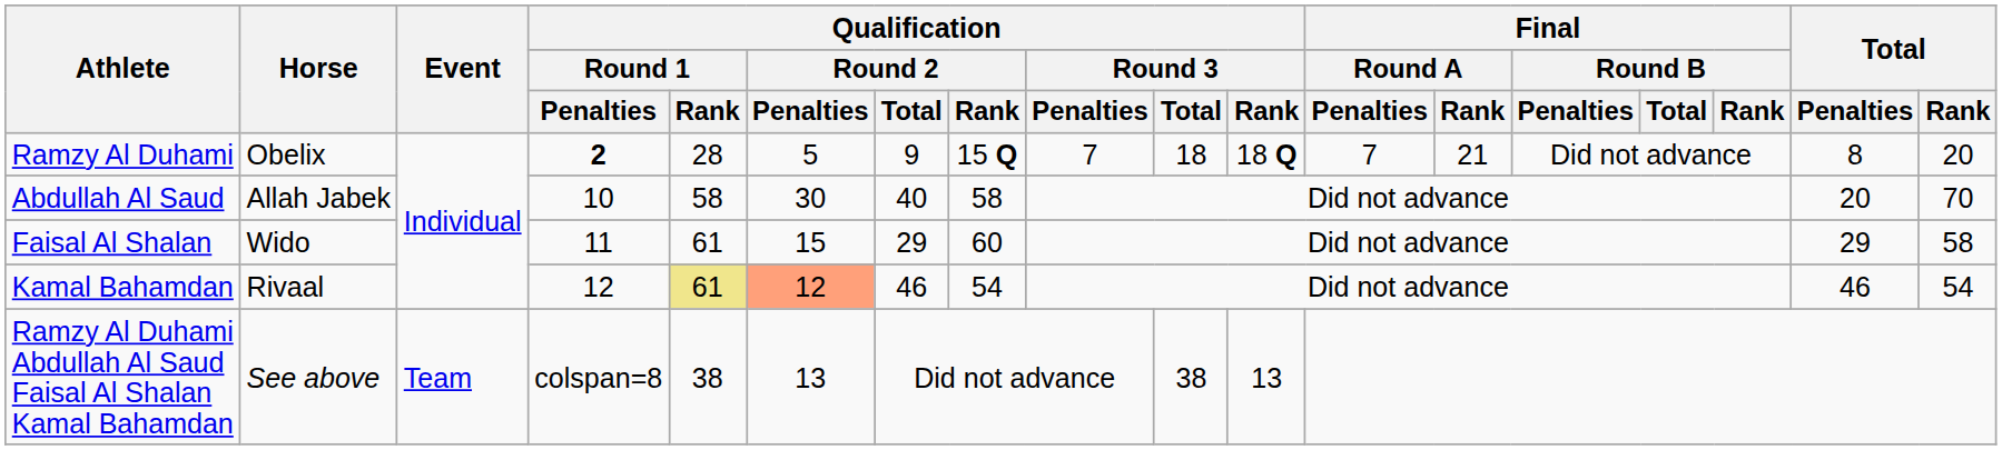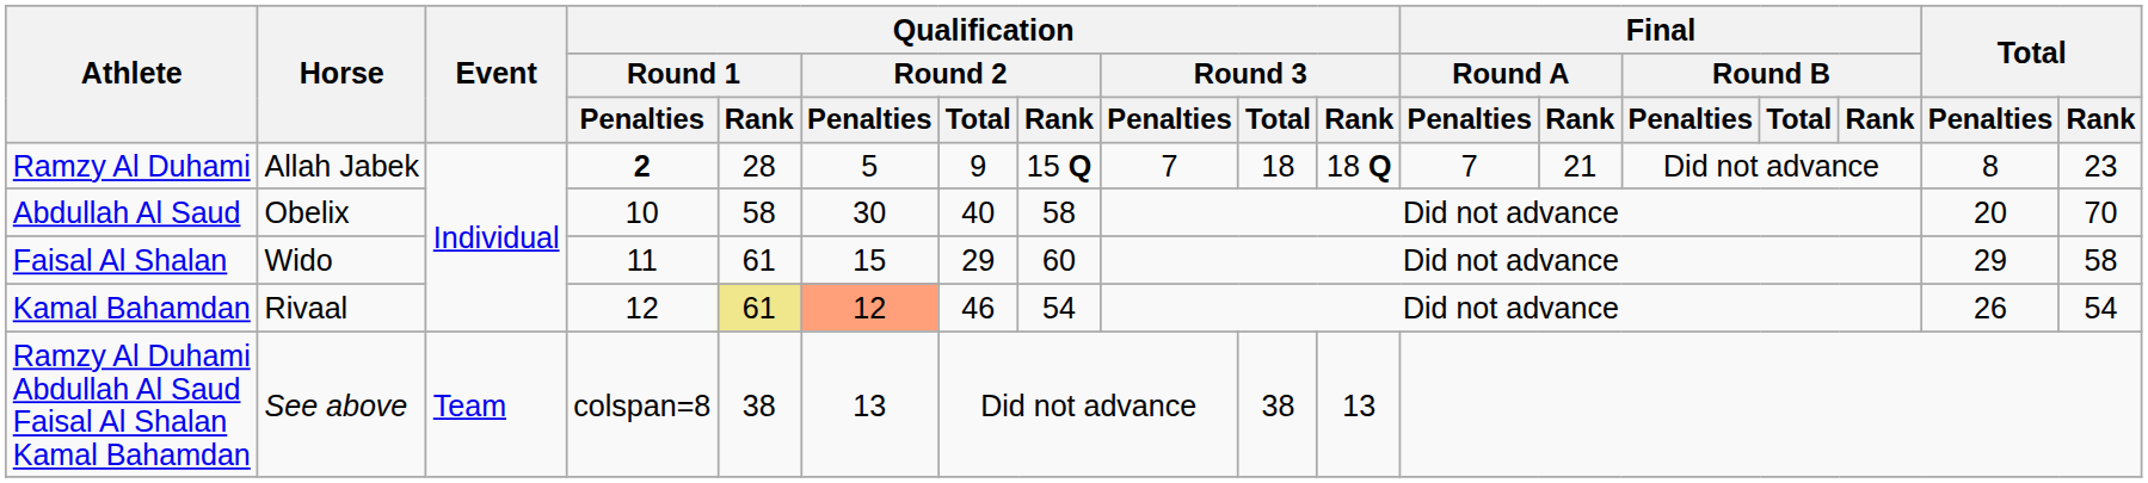Ramzy Al Duhami | Horse: Obelix -> Allah Jabek
Ramzy Al Duhami | Total / Rank: 20 -> 23
Abdullah Al Saud | Horse: Allah Jabek -> Obelix
Kamal Bahamdan | Total / Penalties: 46 -> 26
